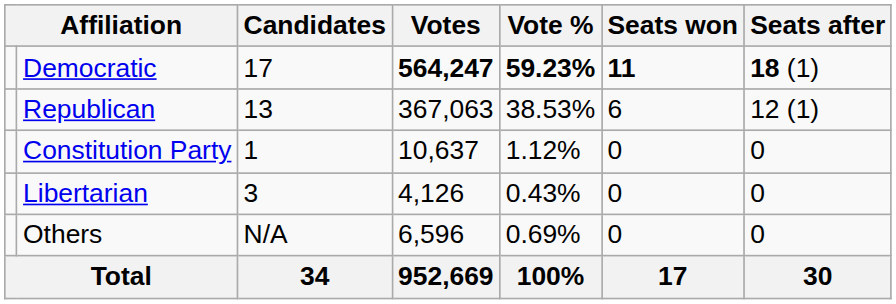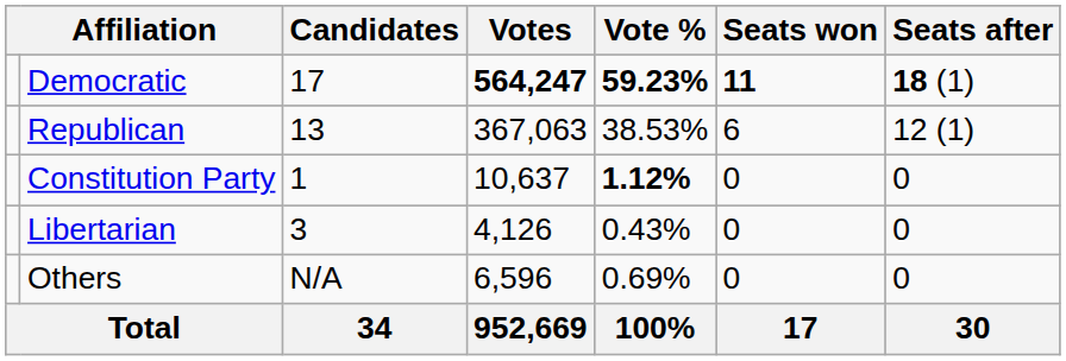Constitution Party | Vote %: normal -> bold
